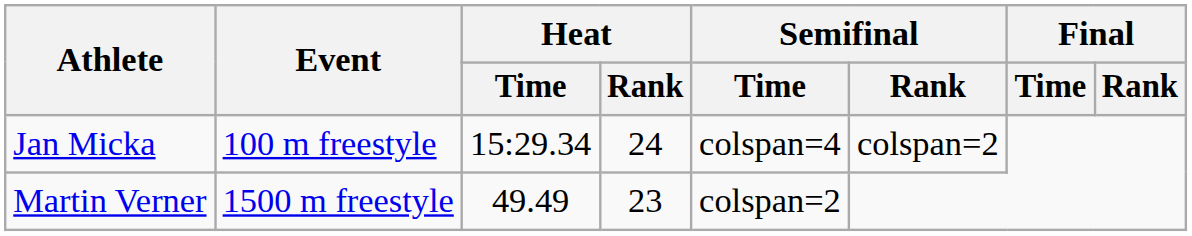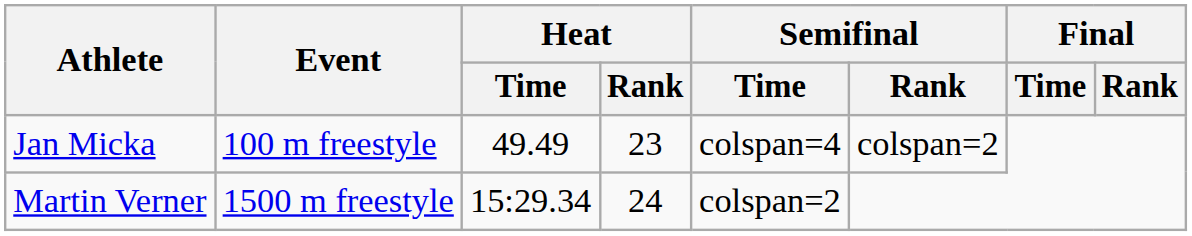Jan Micka | Heat / Time: 15:29.34 -> 49.49
Jan Micka | Heat / Rank: 24 -> 23
Martin Verner | Heat / Time: 49.49 -> 15:29.34
Martin Verner | Heat / Rank: 23 -> 24
